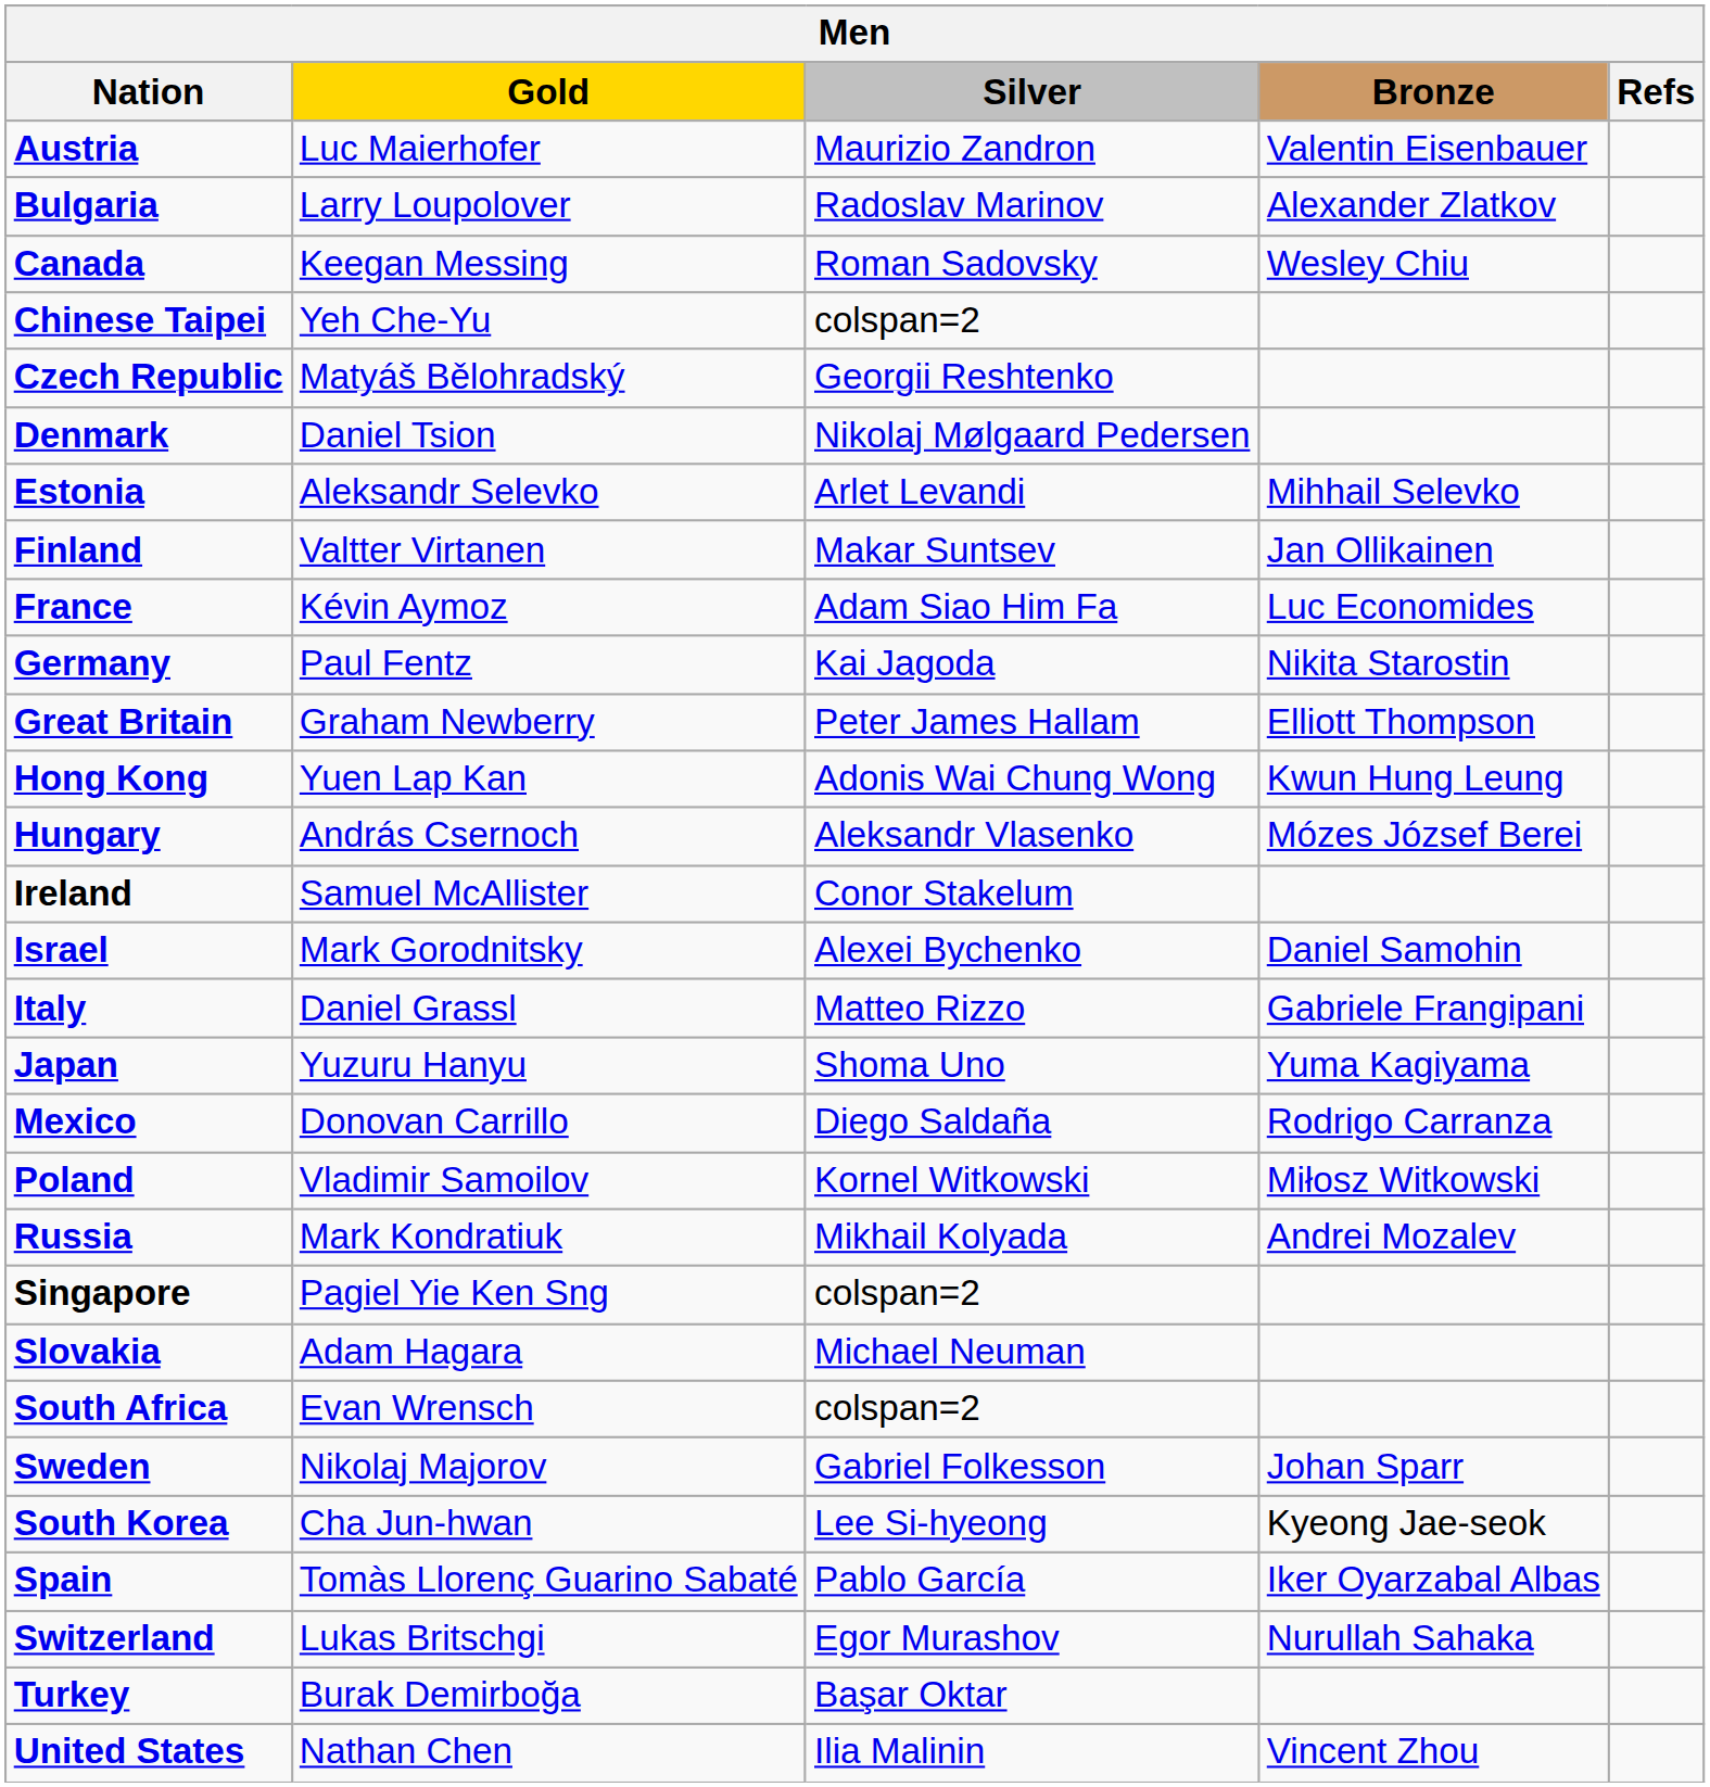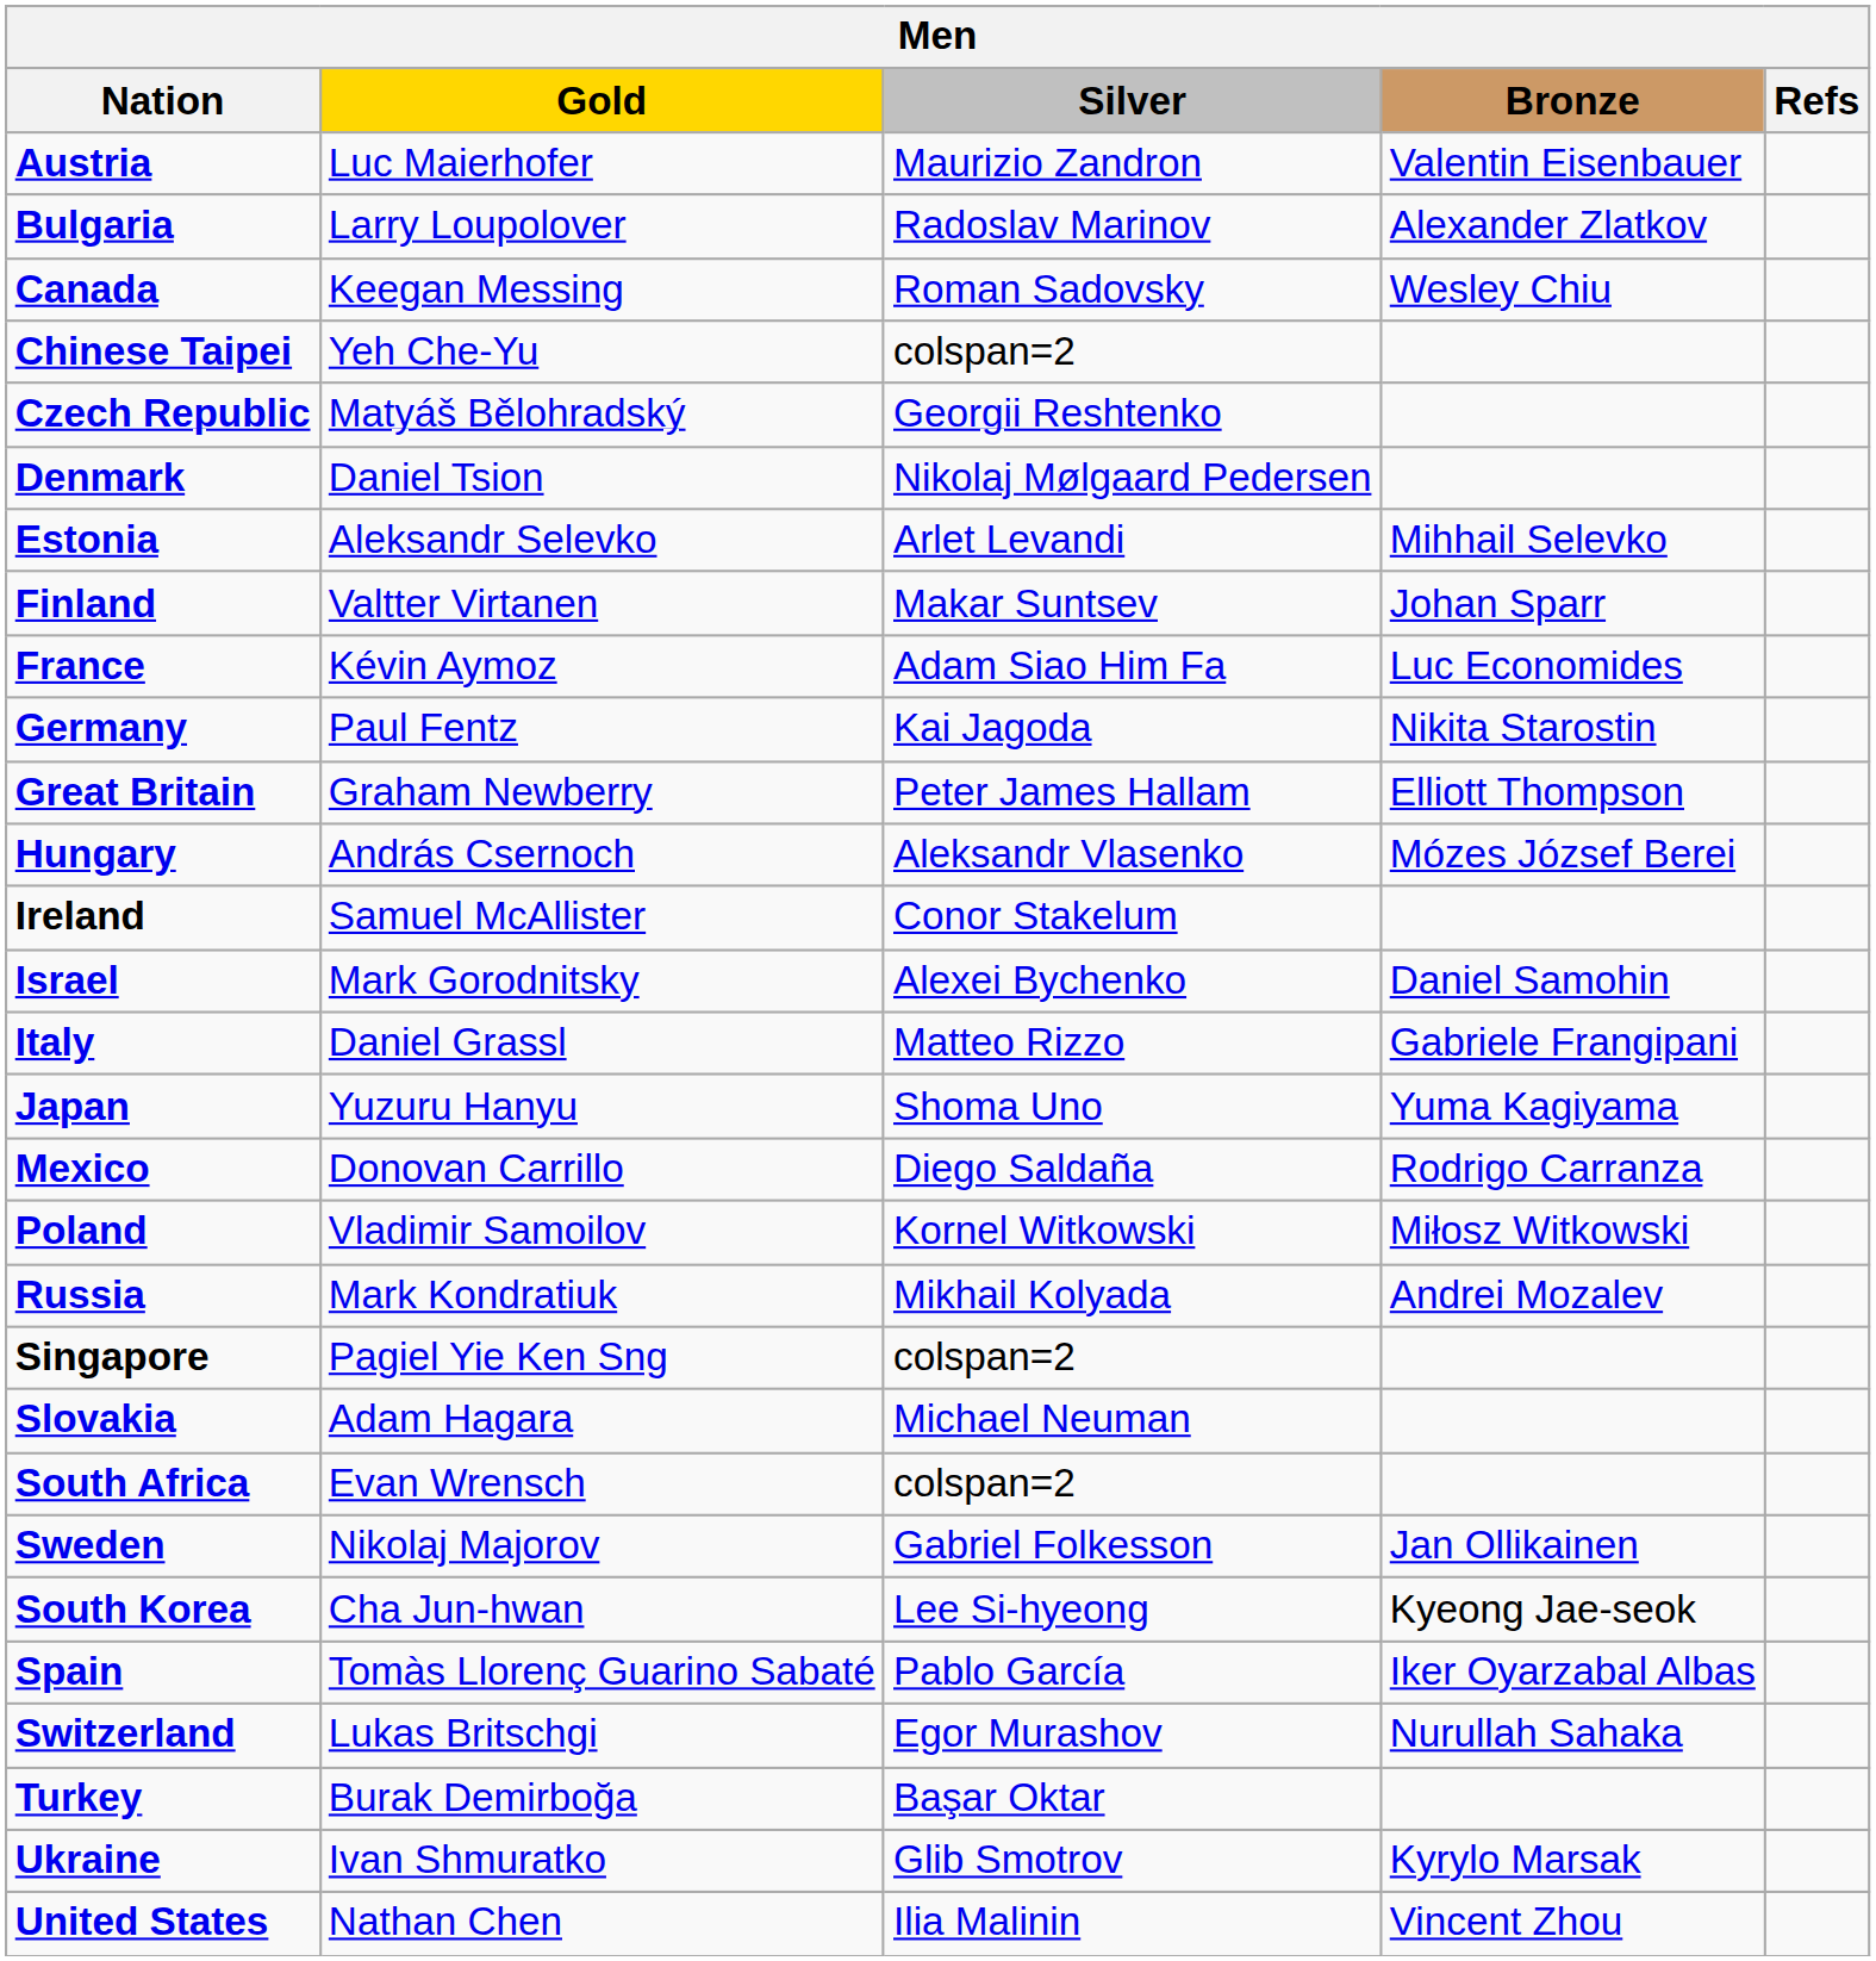Finland | Bronze: Jan Ollikainen -> Johan Sparr
- row: Hong Kong | Yuen Lap Kan | Adonis Wai Chung Wong | Kwun Hung Leung
Sweden | Bronze: Johan Sparr -> Jan Ollikainen
+ row: Ukraine | Ivan Shmuratko | Glib Smotrov | Kyrylo Marsak
